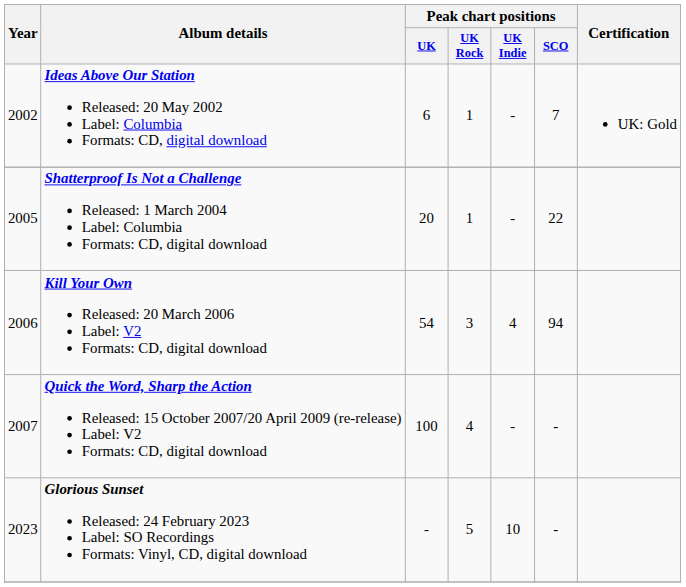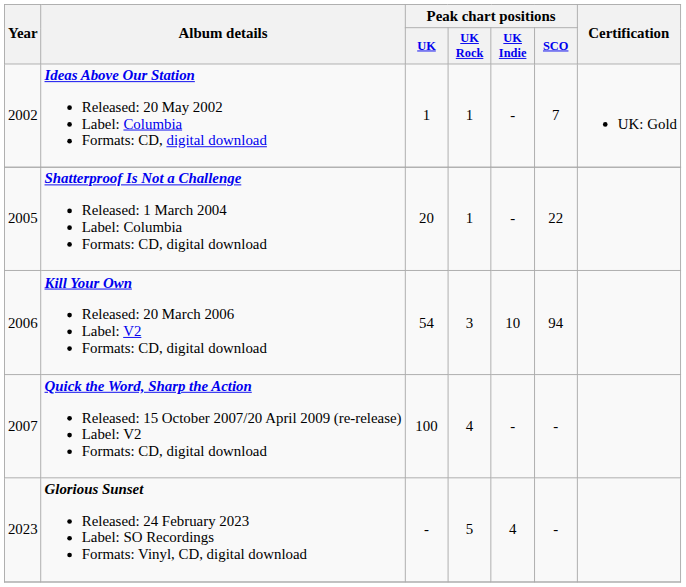row 3 | Peak chart positions / UK: 6 -> 1
row 5 | Peak chart positions / UK Indie: 4 -> 10
row 7 | Peak chart positions / UK Indie: 10 -> 4
